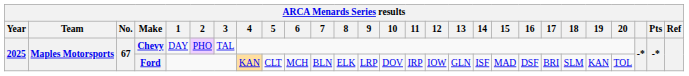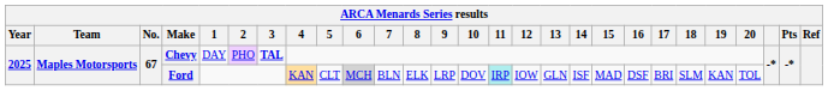Chevy | 3: normal -> bold
Ford | 6: no background -> lightgrey background
Ford | 11: no background -> paleturquoise background
